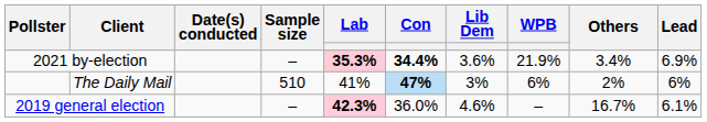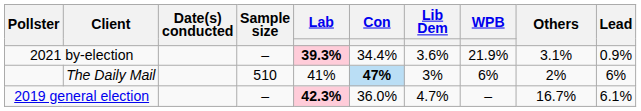2021 by-election | Lab: 35.3% -> 39.3%
2021 by-election | Con: bold -> normal
2021 by-election | Others: 3.4% -> 3.1%
2021 by-election | Lead: 6.9% -> 0.9%
2019 general election | Lib Dem: 4.6% -> 4.7%
